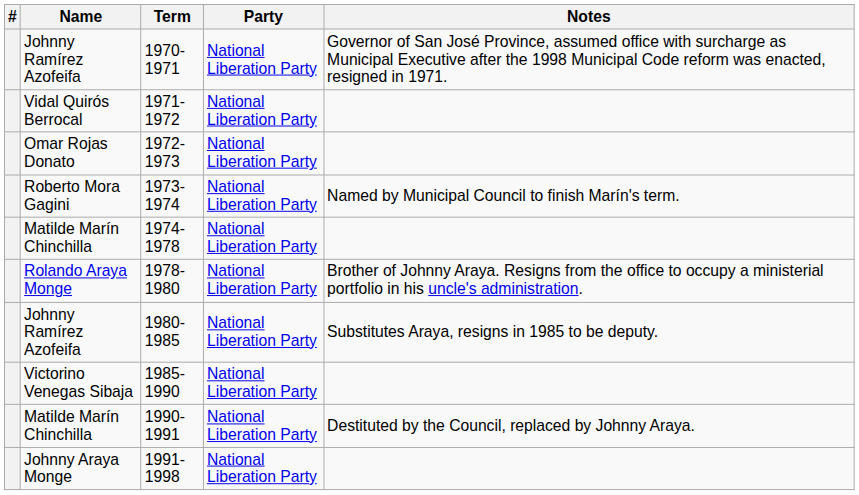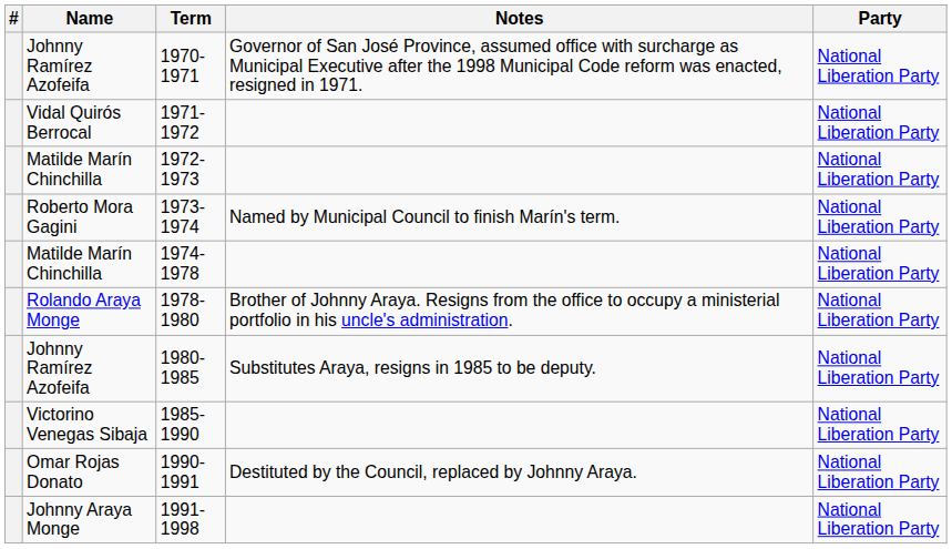columns swapped: Party <-> Notes
1972-1973 | Name: Omar Rojas Donato -> Matilde Marín Chinchilla
1990-1991 | Name: Matilde Marín Chinchilla -> Omar Rojas Donato
